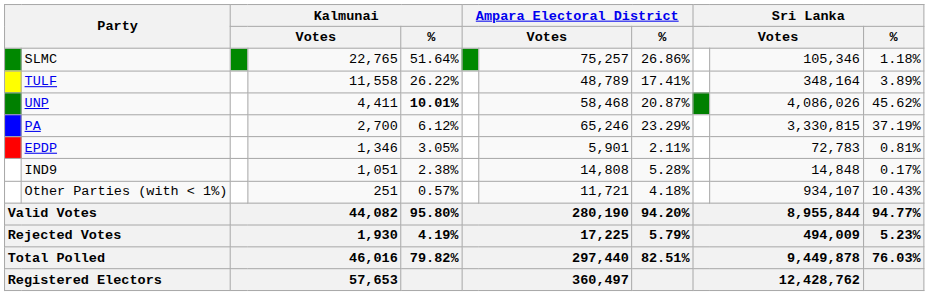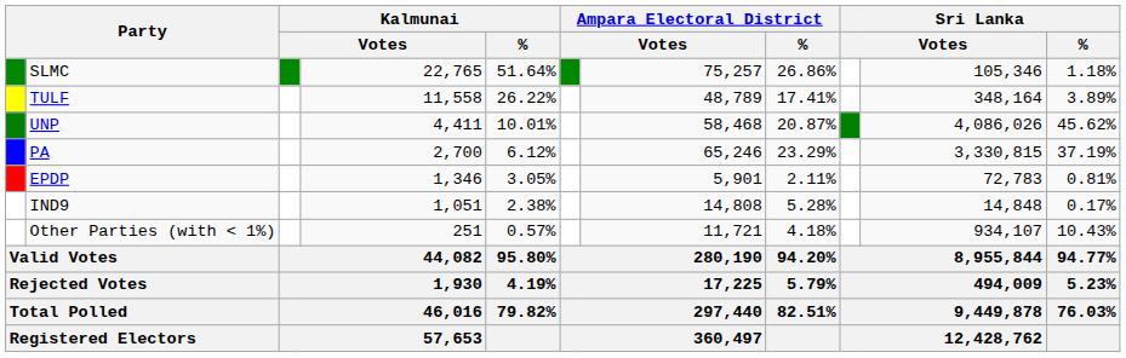UNP | Kalmunai / %: bold -> normal
